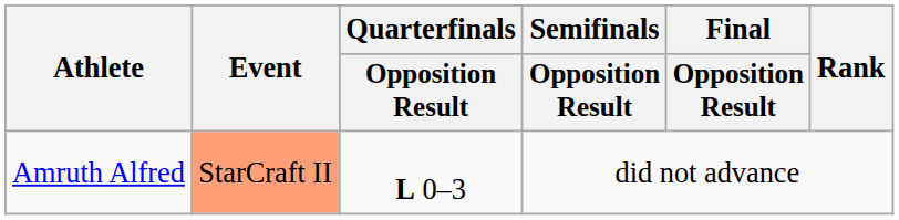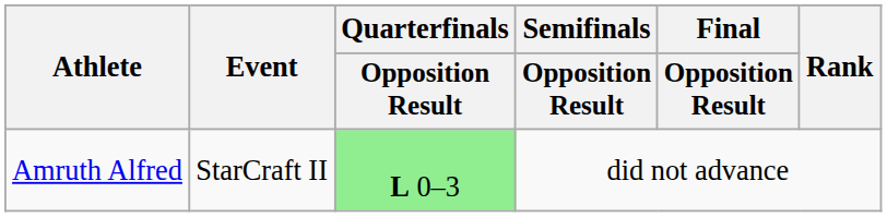Amruth Alfred | Event: lightsalmon background -> no background
Amruth Alfred | Quarterfinals / Opposition Result: no background -> lightgreen background
